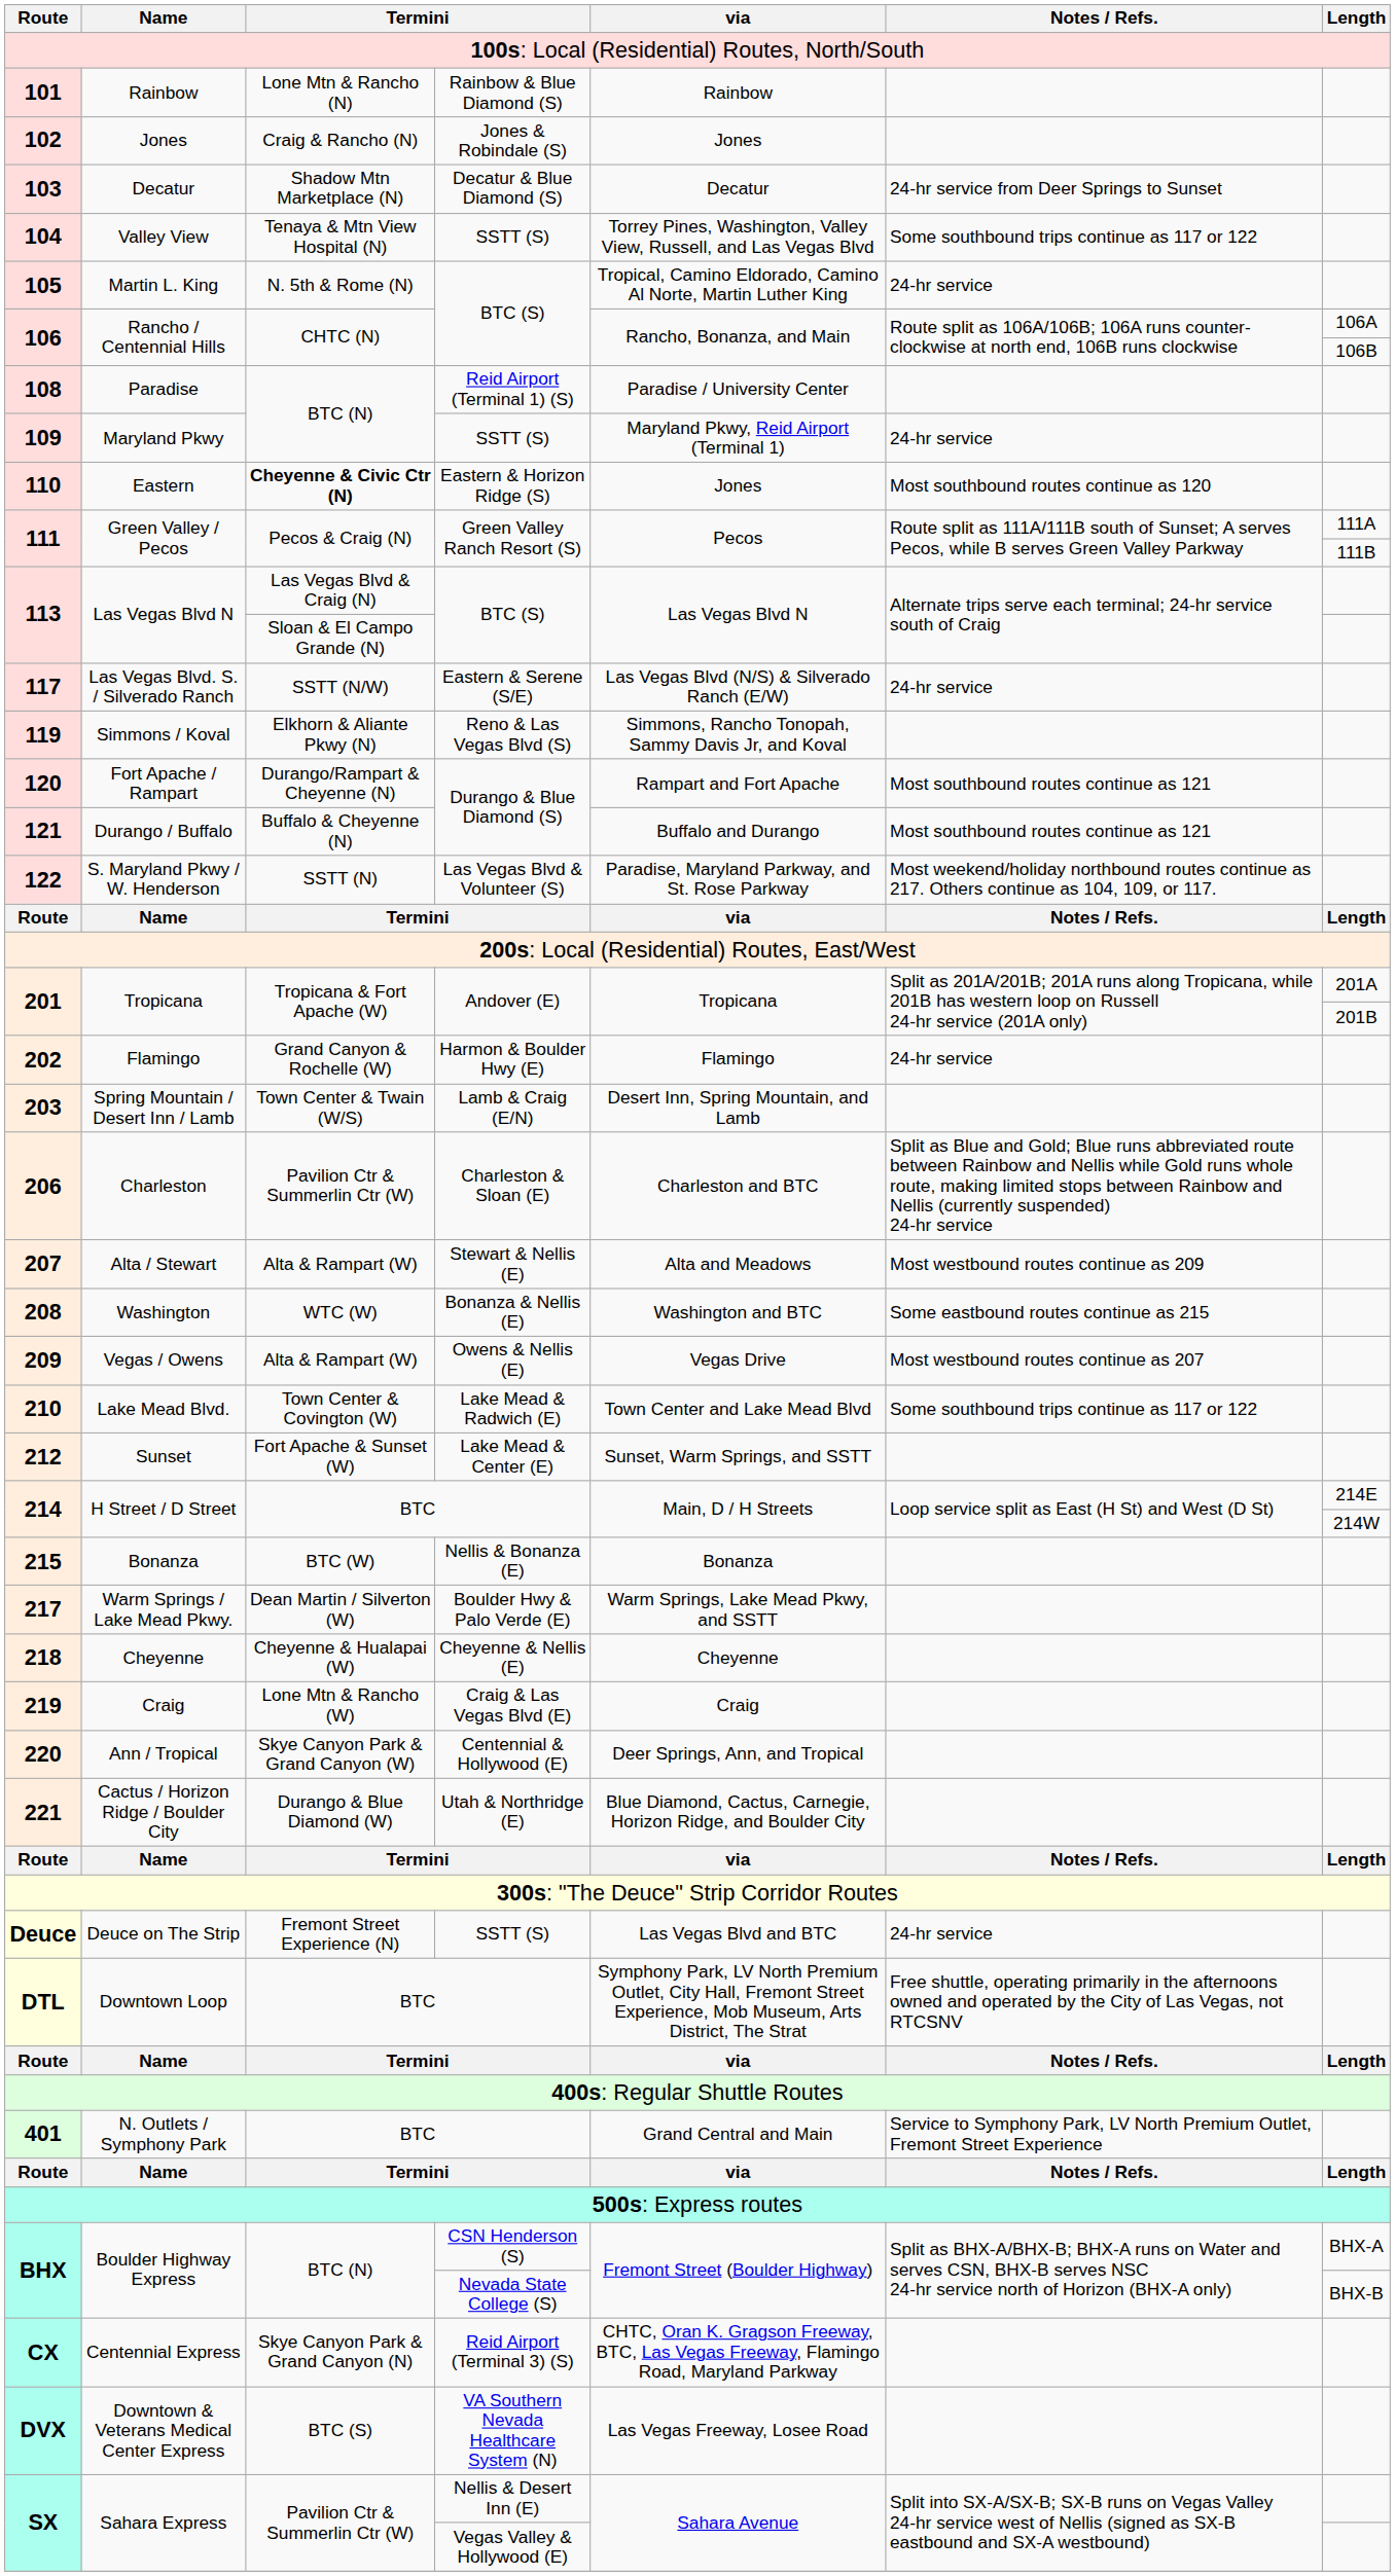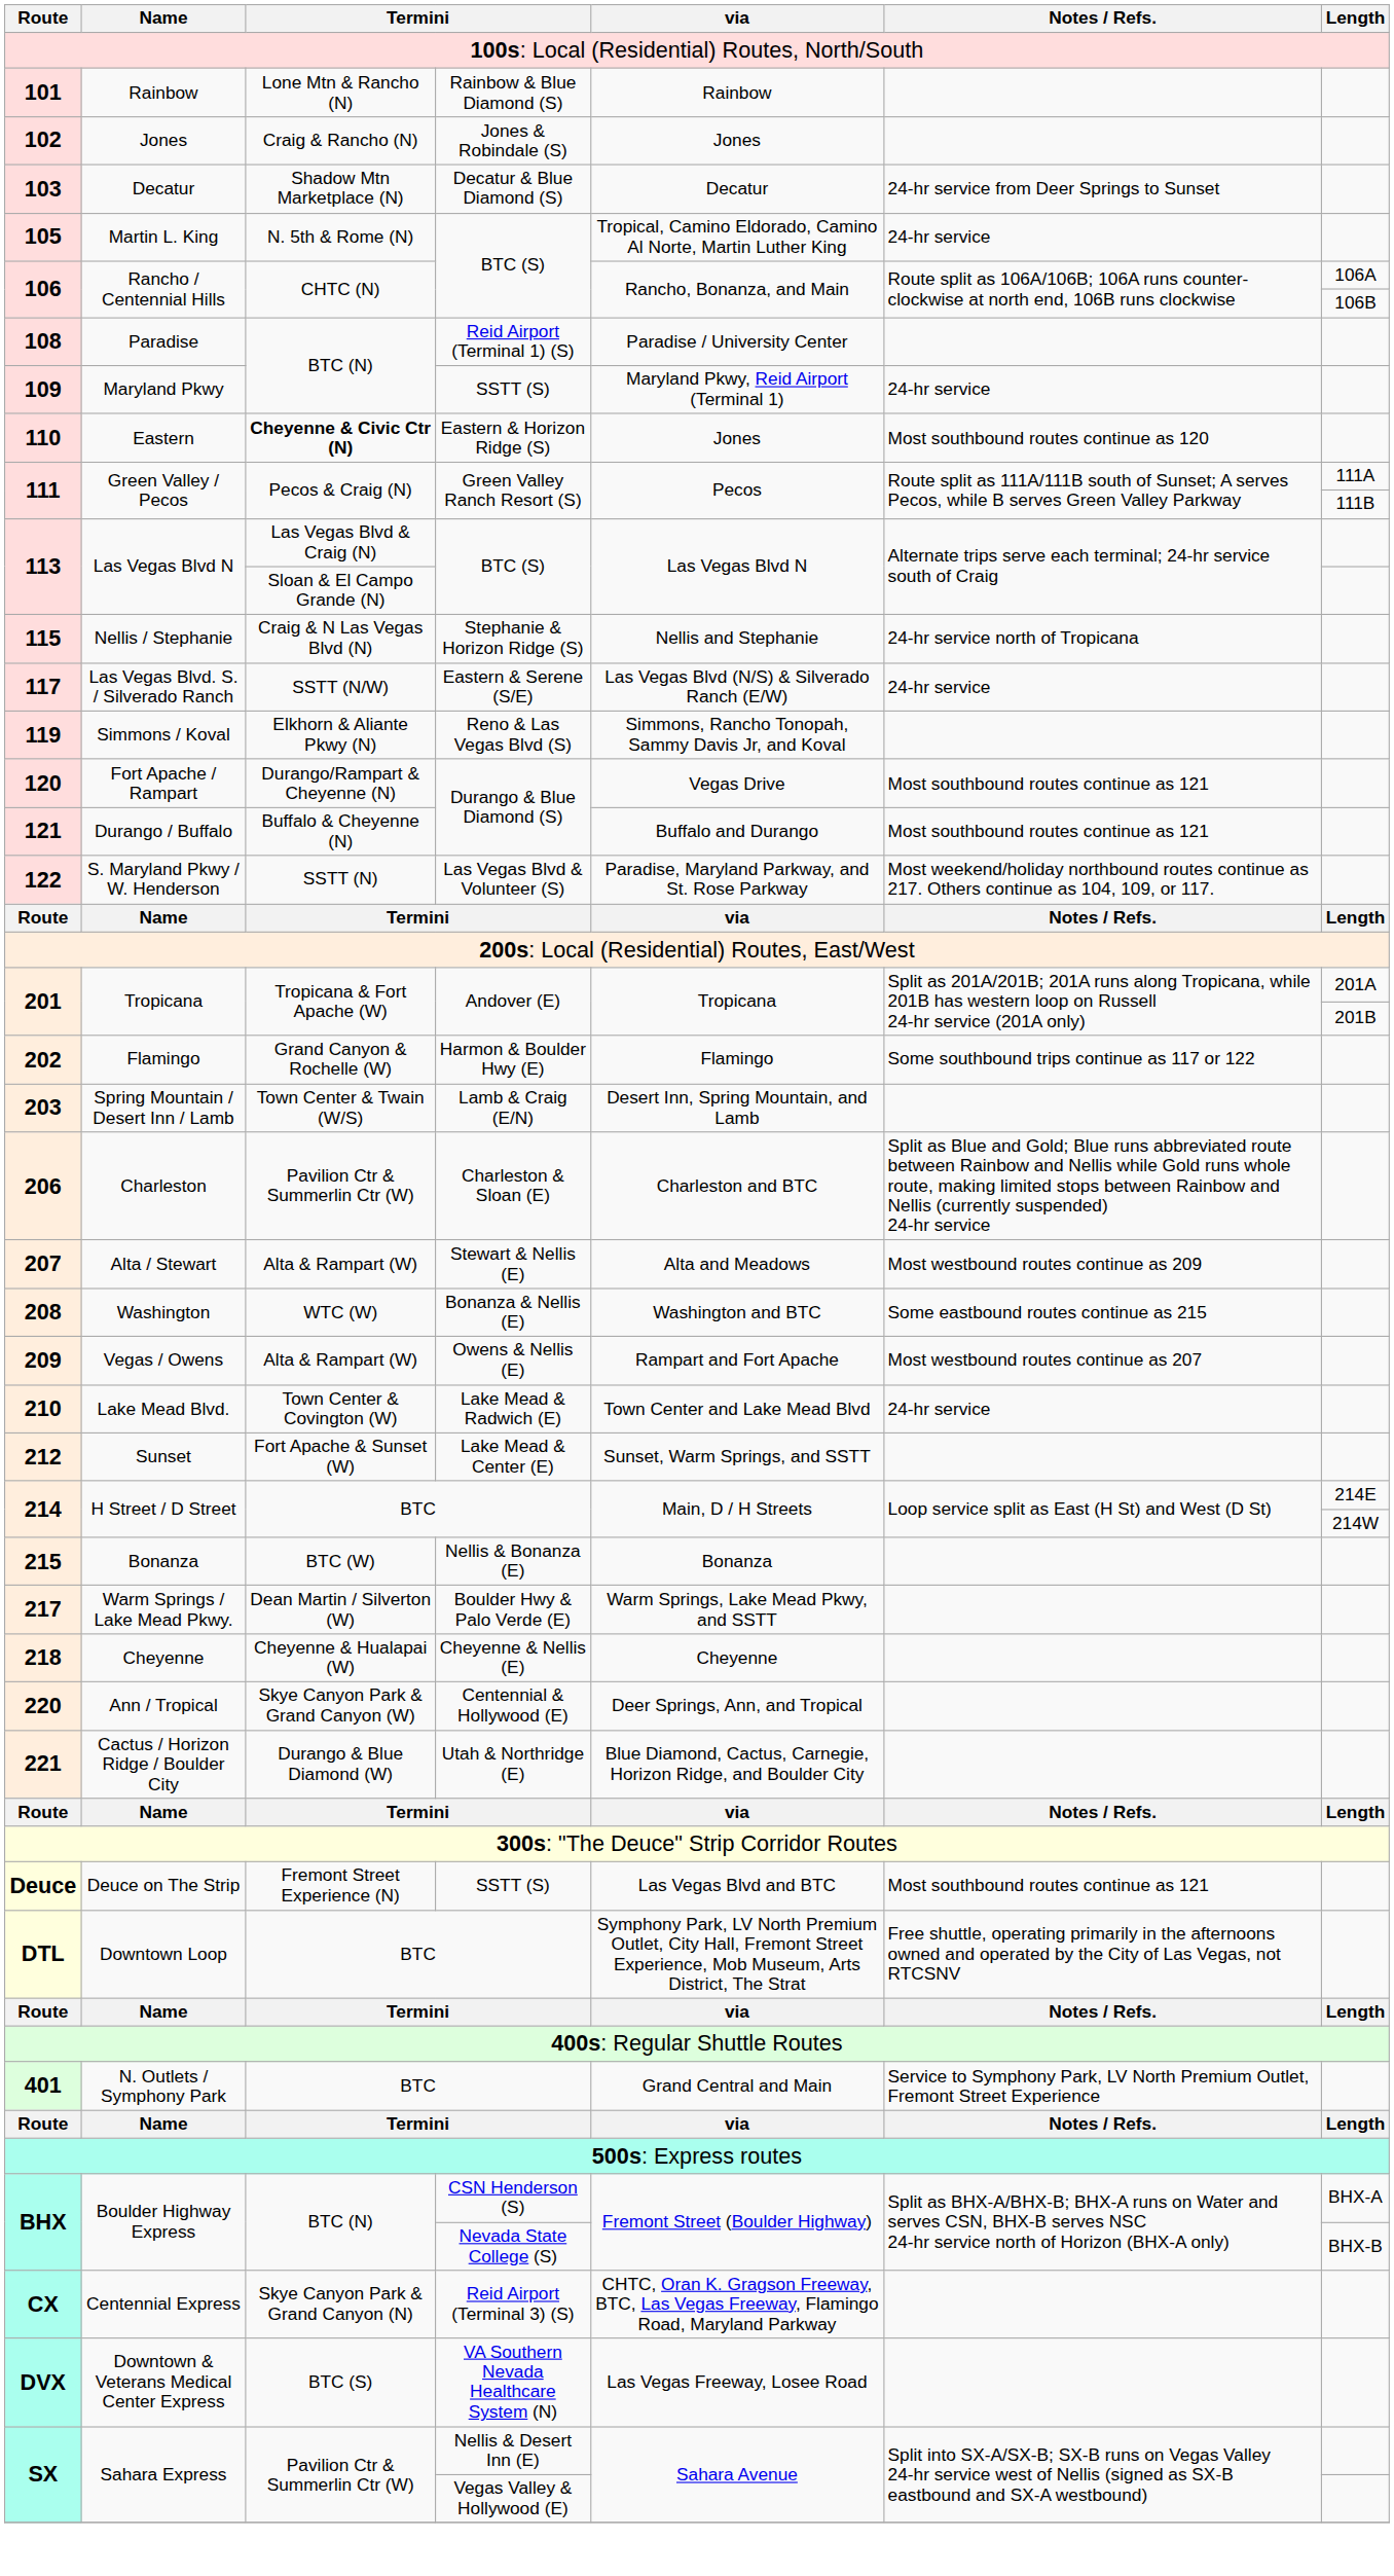- row: 104 | Valley View | Tenaya & Mtn View Hospital (N) | SSTT (S) | Torrey Pines, Washington, Valley View, Russell, and Las Vegas Blvd | Some southbound trips continue as 117 or 122
+ row: 115 | Nellis / Stephanie | Craig & N Las Vegas Blvd (N) | Stephanie & Horizon Ridge (S) | Nellis and Stephanie | 24-hr service north of Tropicana
120 | via: Rampart and Fort Apache -> Vegas Drive
202 | Notes / Refs.: 24-hr service -> Some southbound trips continue as 117 or 122
209 | via: Vegas Drive -> Rampart and Fort Apache
210 | Notes / Refs.: Some southbound trips continue as 117 or 122 -> 24-hr service
- row: 219 | Craig | Lone Mtn & Rancho (W) | Craig & Las Vegas Blvd (E) | Craig
Deuce | Notes / Refs.: 24-hr service -> Most southbound routes continue as 121
